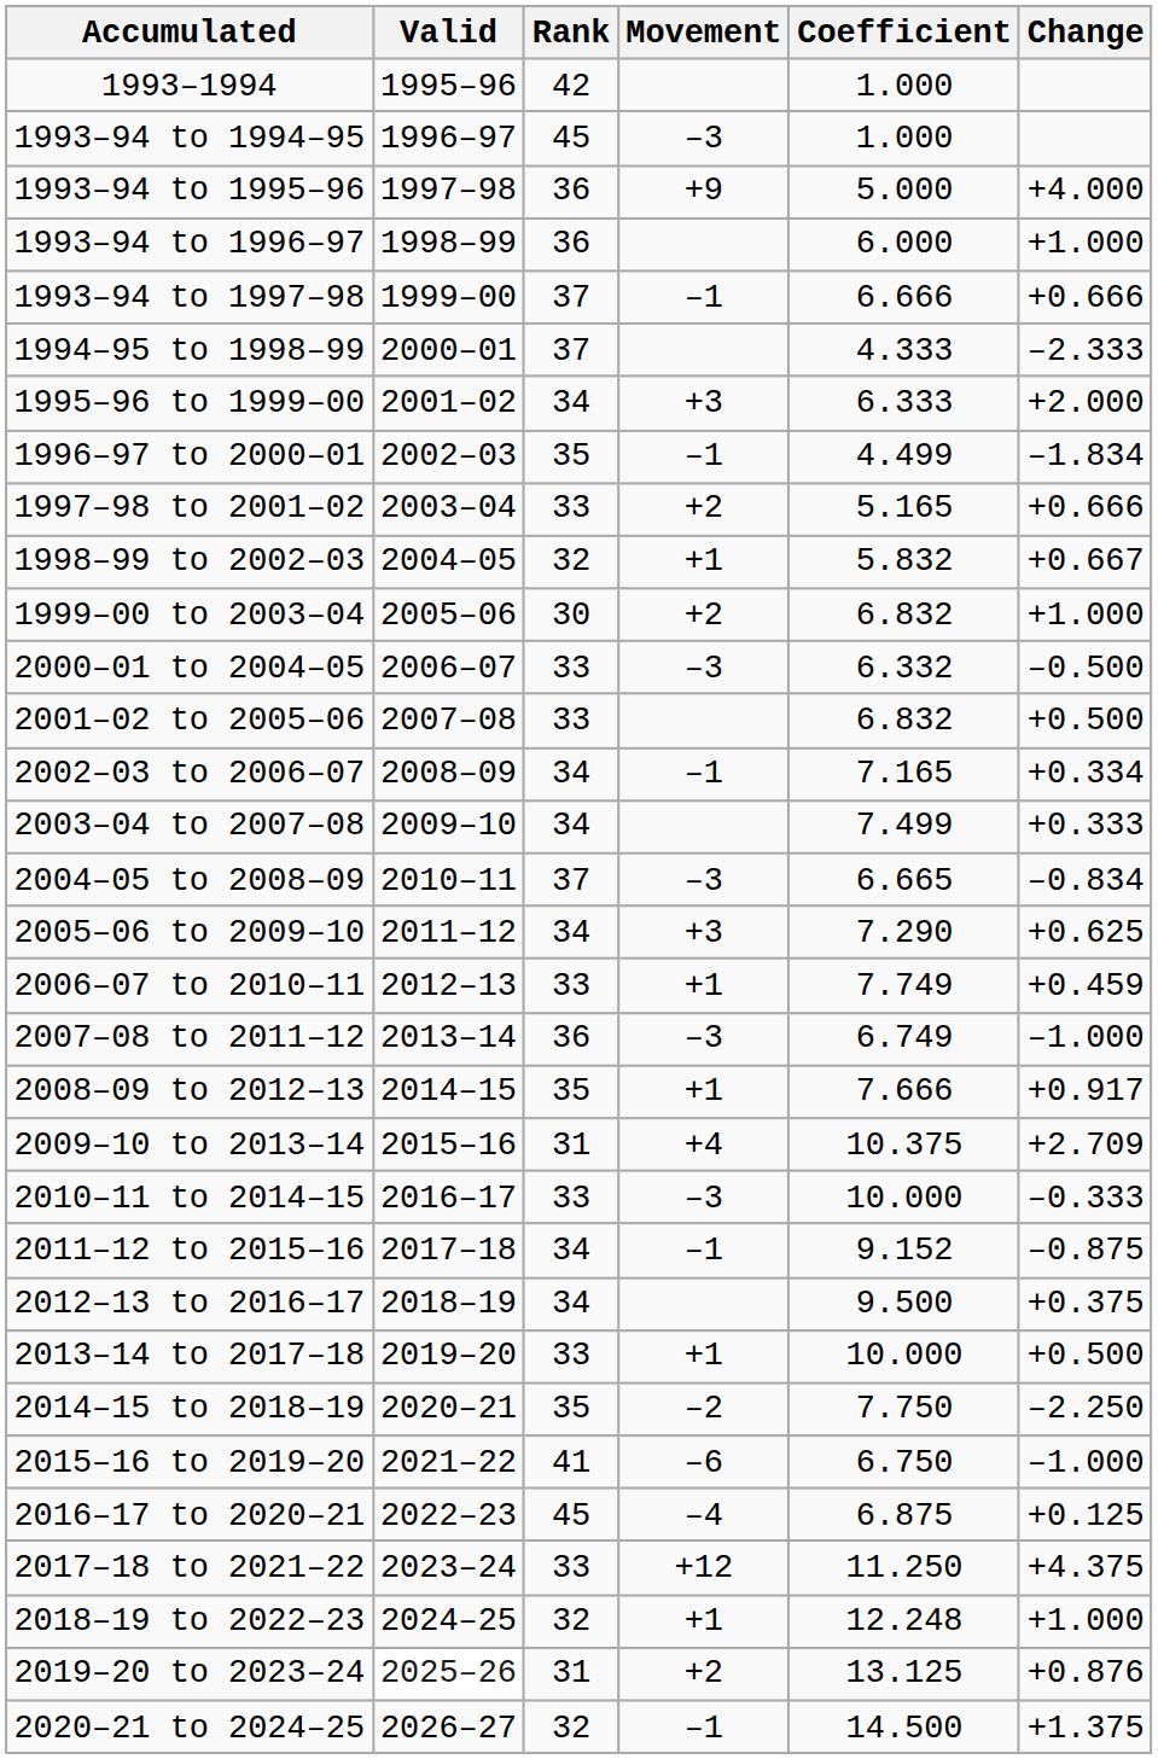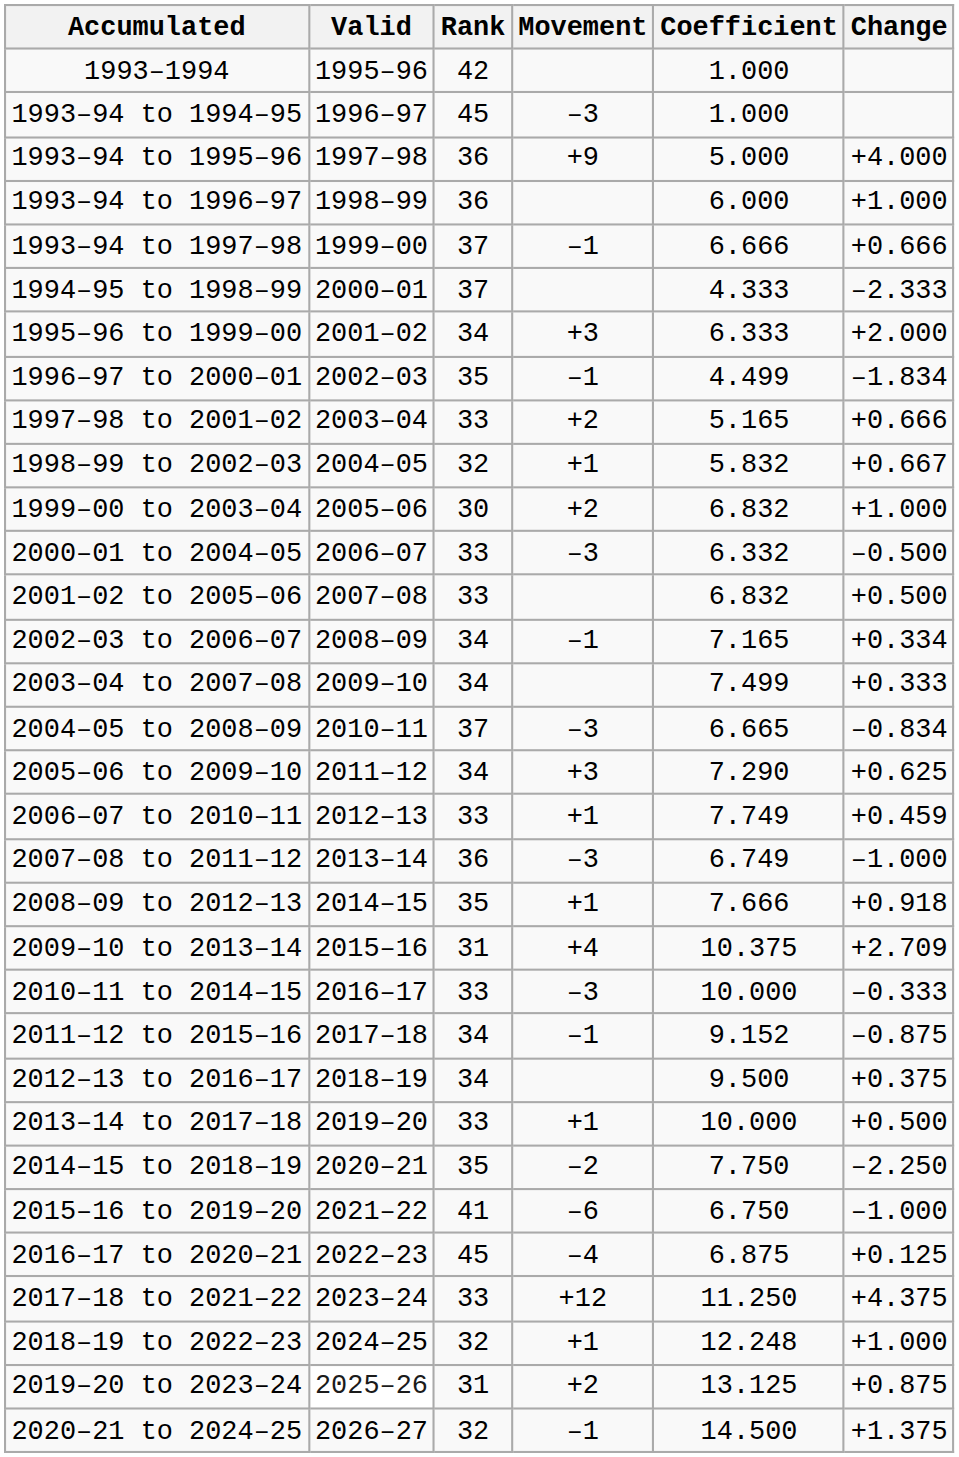2008–09 to 2012–13 | Change: +0.917 -> +0.918
2019–20 to 2023–24 | Change: +0.876 -> +0.875
